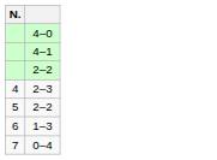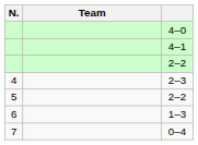+ column: Team
